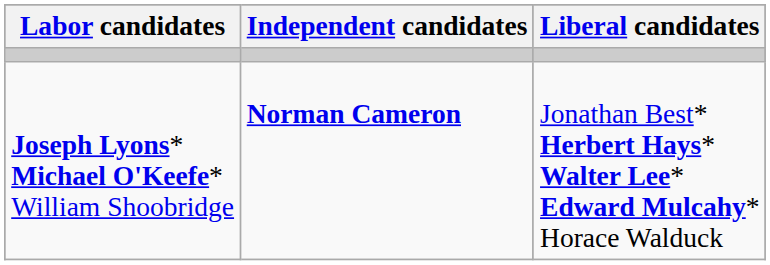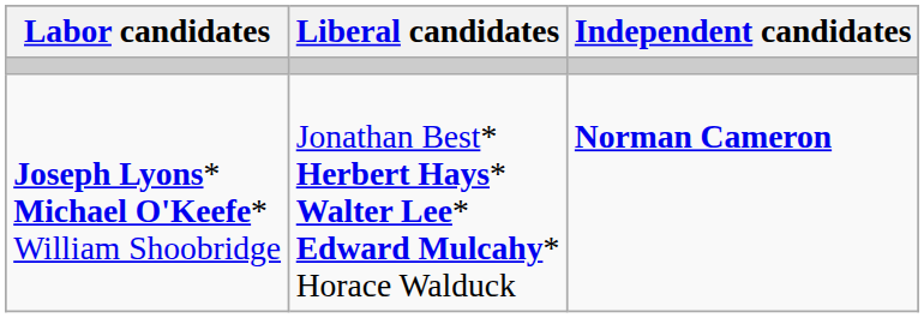columns swapped: Liberal candidates <-> Independent candidates
